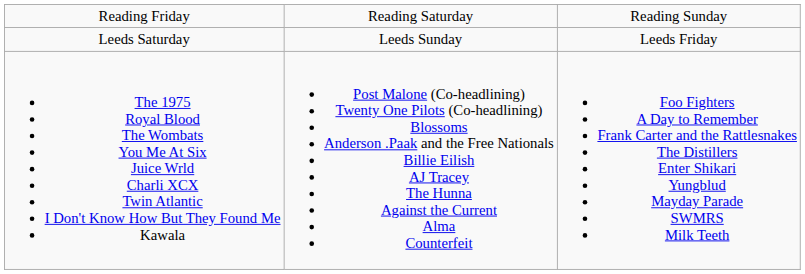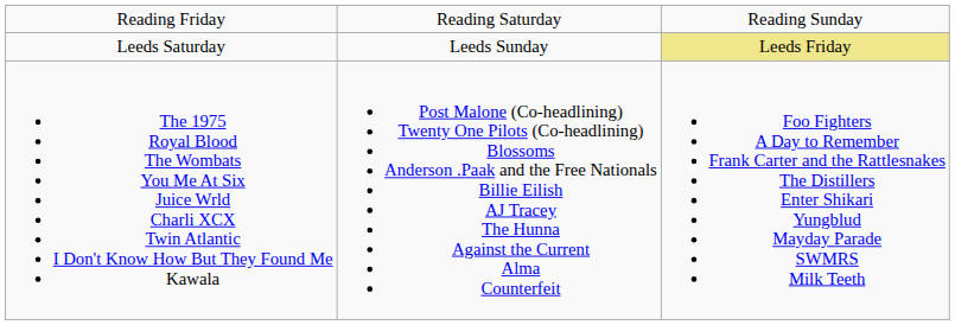Leeds Saturday | column 3: no background -> khaki background
